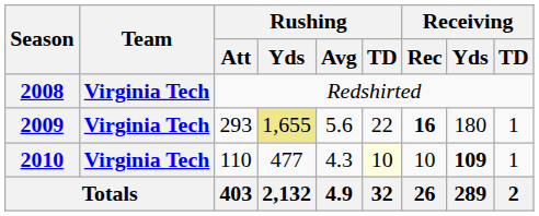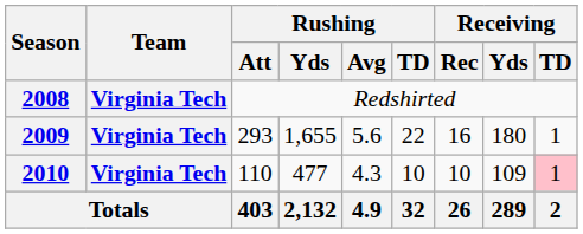2009 | Rushing / Yds: khaki background -> no background
2009 | Receiving / Rec: bold -> normal
2010 | Rushing / TD: lightyellow background -> no background
2010 | Receiving / Yds: bold -> normal
2010 | Receiving / TD: no background -> pink background
